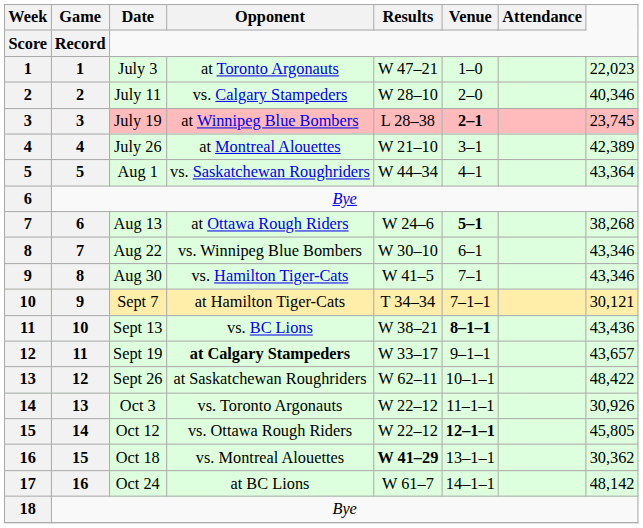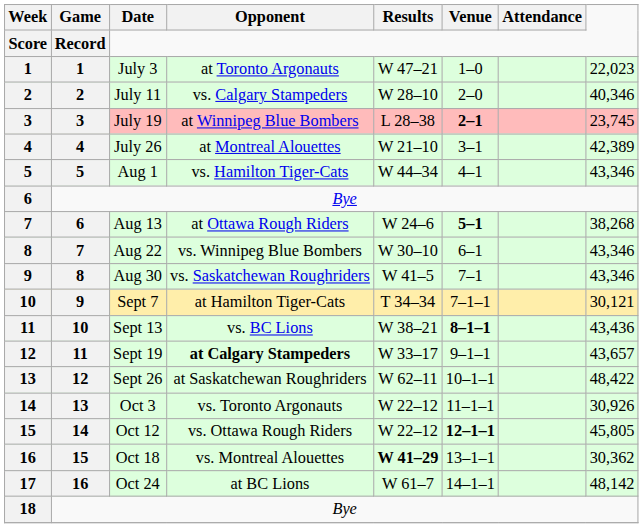Aug 1 | Opponent: vs. Saskatchewan Roughriders -> vs. Hamilton Tiger-Cats
Aug 1 | column 8: 43,364 -> 43,346
Aug 30 | Opponent: vs. Hamilton Tiger-Cats -> vs. Saskatchewan Roughriders
